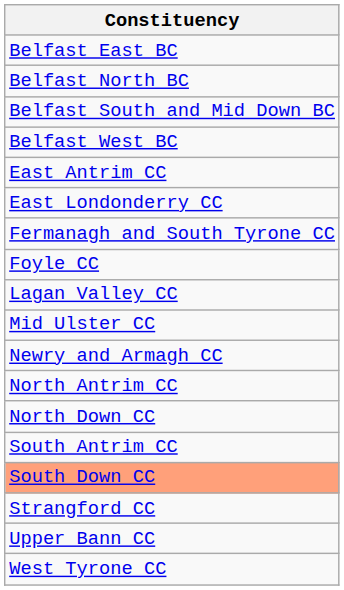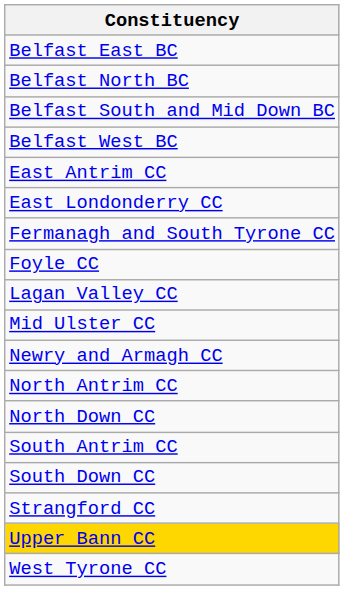row 16 | column 1: lightsalmon background -> no background
row 18 | column 1: no background -> gold background
